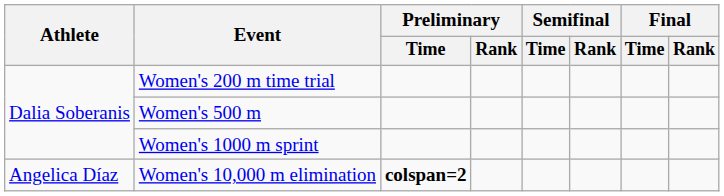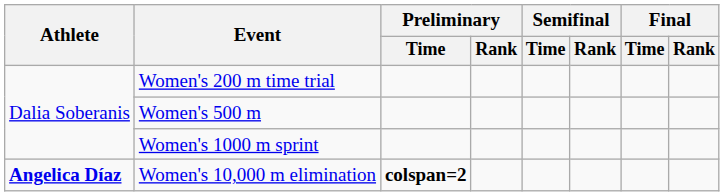Women's 10,000 m elimination | Athlete: normal -> bold
